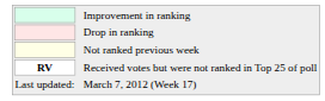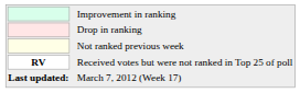March 7, 2012 (Week 17) | column 1: normal -> bold
